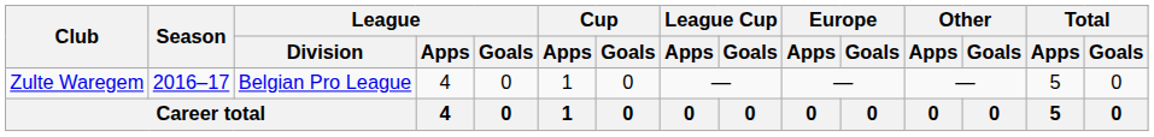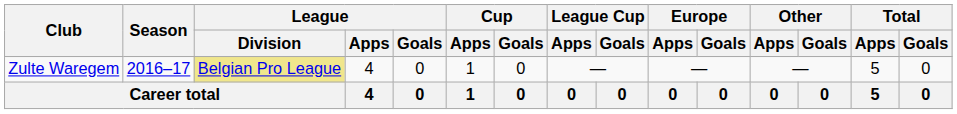Zulte Waregem | League / Division: no background -> khaki background
